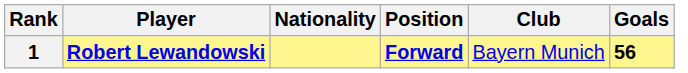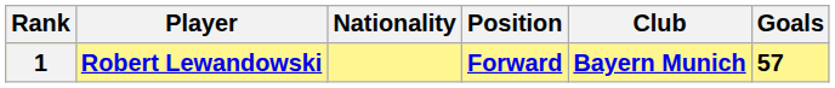1 | Club: normal -> bold
1 | Goals: 56 -> 57
